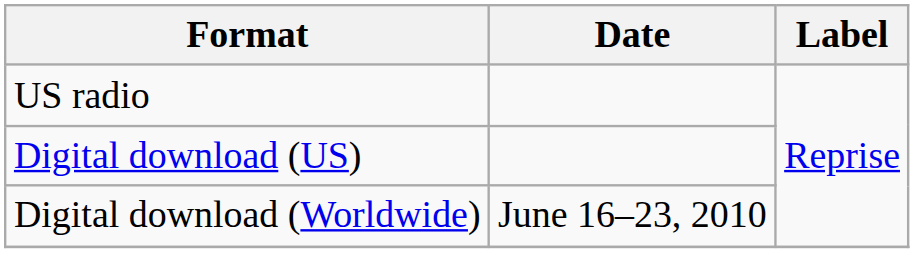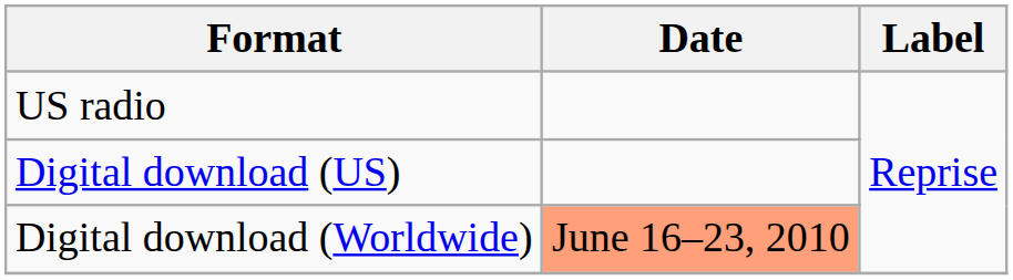Digital download (Worldwide) | Date: no background -> lightsalmon background
